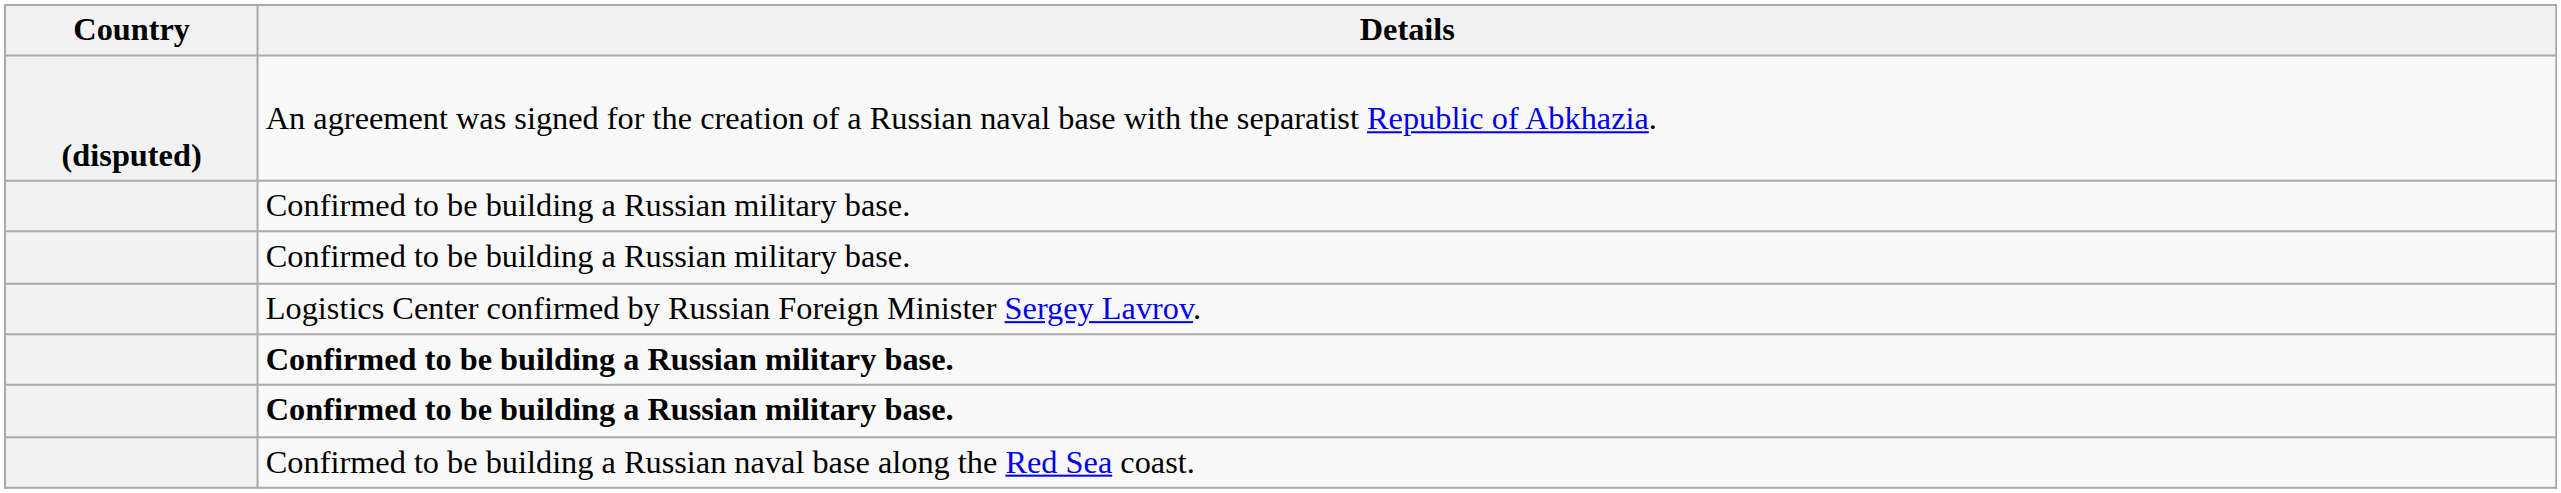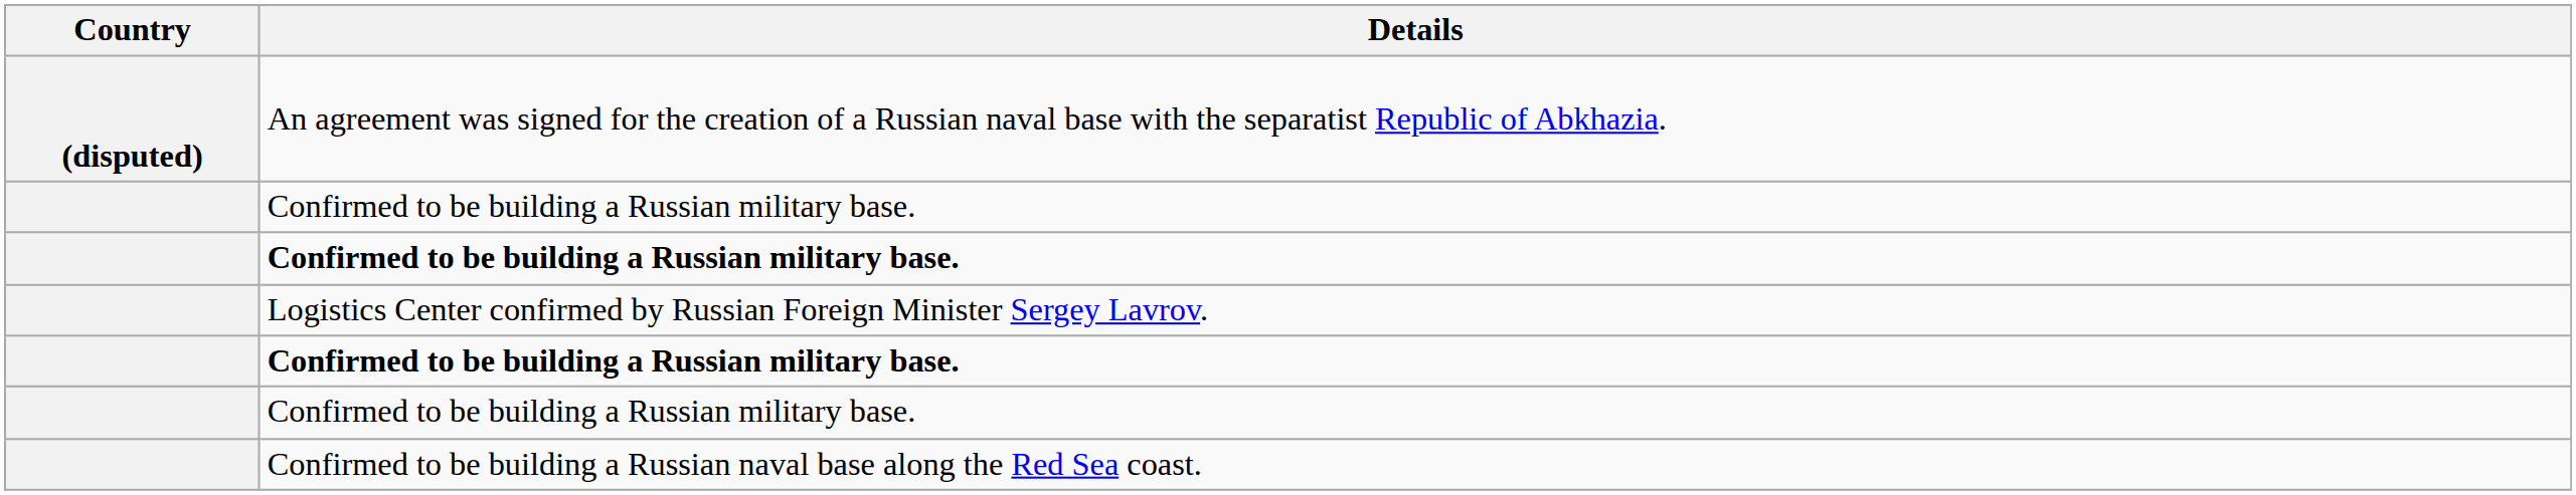row 4 | Details: normal -> bold
row 7 | Details: bold -> normal
